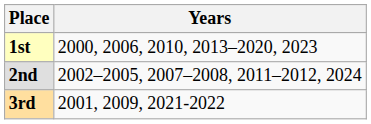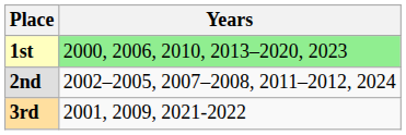1st | Years: no background -> lightgreen background
